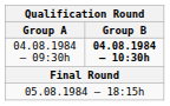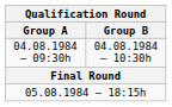04.08.1984 – 09:30h | Group B: bold -> normal
